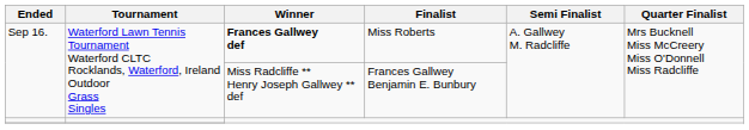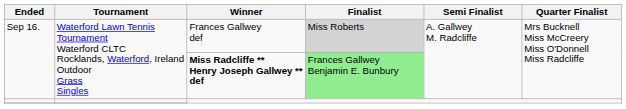Frances Gallwey def | Winner: bold -> normal
Frances Gallwey def | Finalist: no background -> lightgrey background
Miss Radcliffe ** Henry Joseph Gallwey ** def | Winner: normal -> bold
Miss Radcliffe ** Henry Joseph Gallwey ** def | Finalist: no background -> lightgreen background
